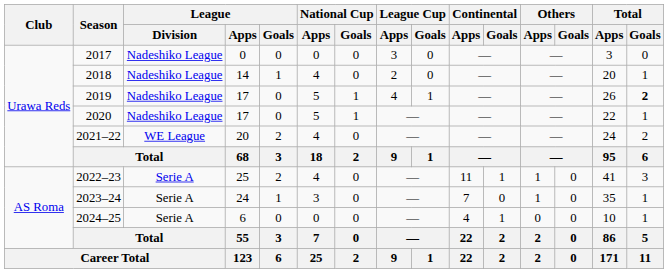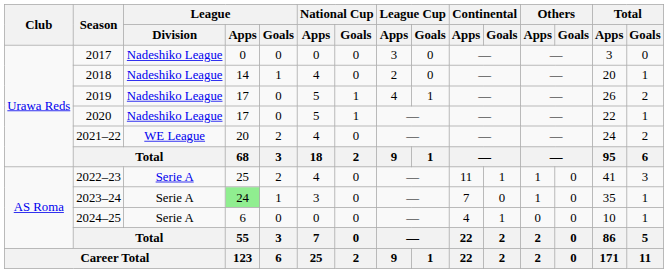2019 | Total / Goals: bold -> normal
2023–24 | League / Apps: no background -> lightgreen background
